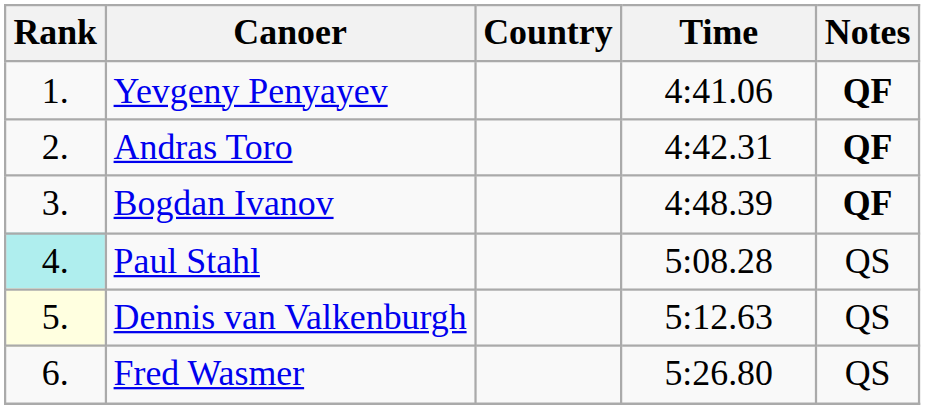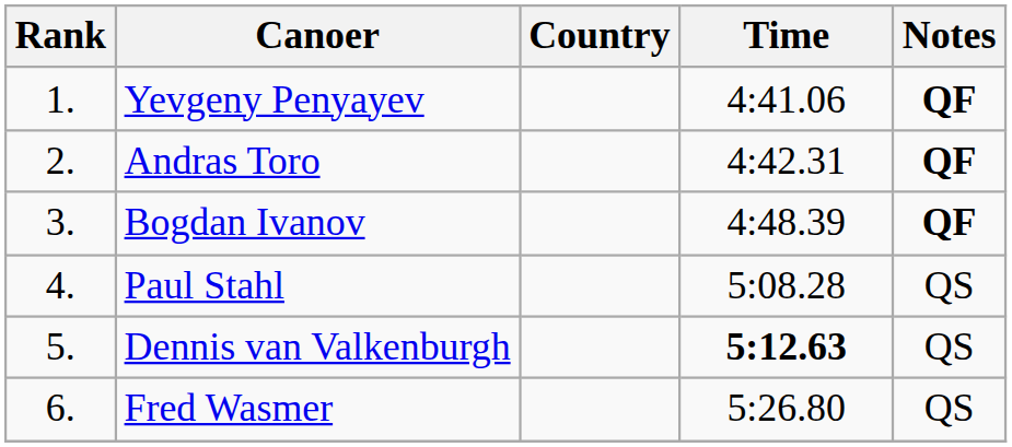Paul Stahl | Rank: paleturquoise background -> no background
Dennis van Valkenburgh | Rank: lightyellow background -> no background
Dennis van Valkenburgh | Time: normal -> bold
